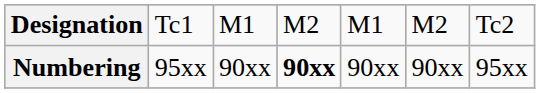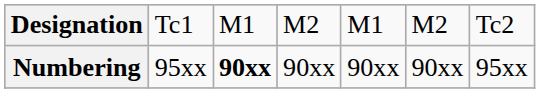Numbering | column 3: normal -> bold
Numbering | column 4: bold -> normal
